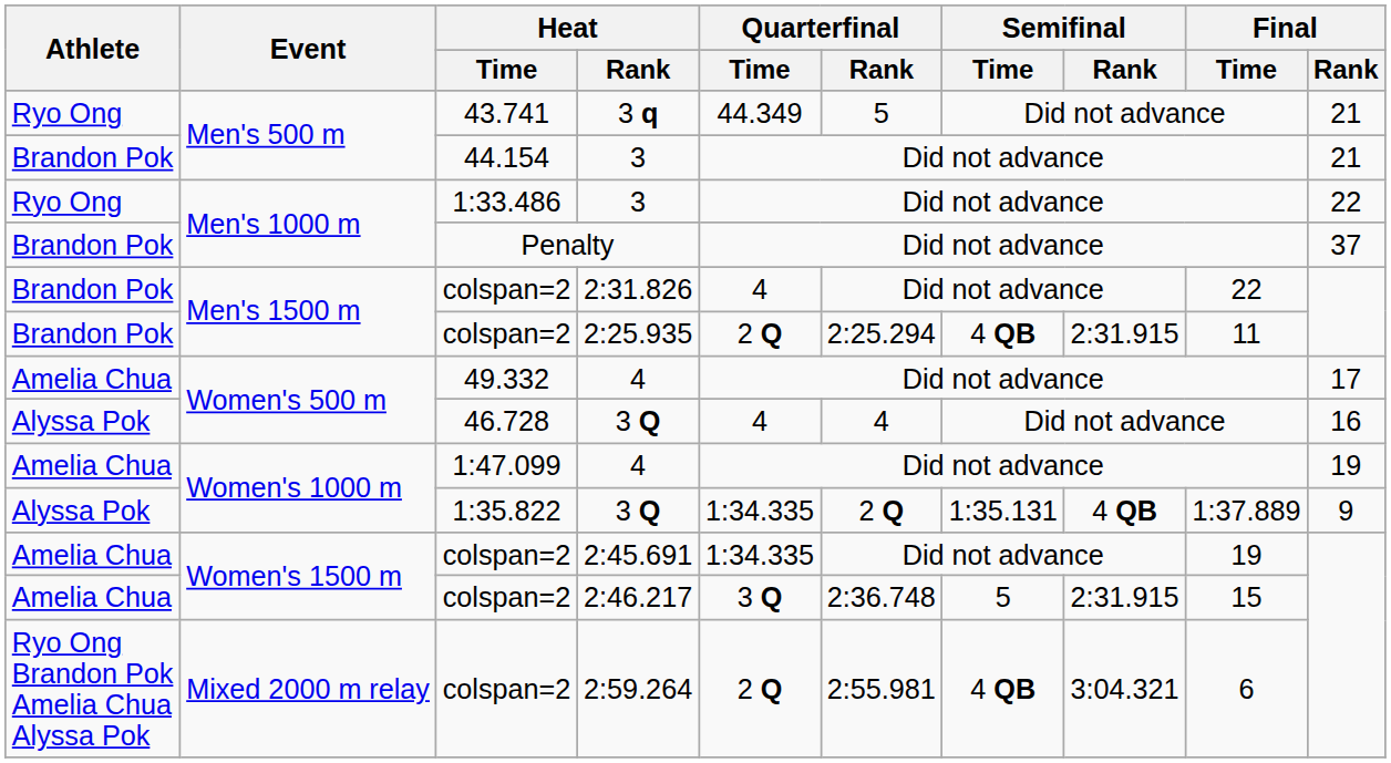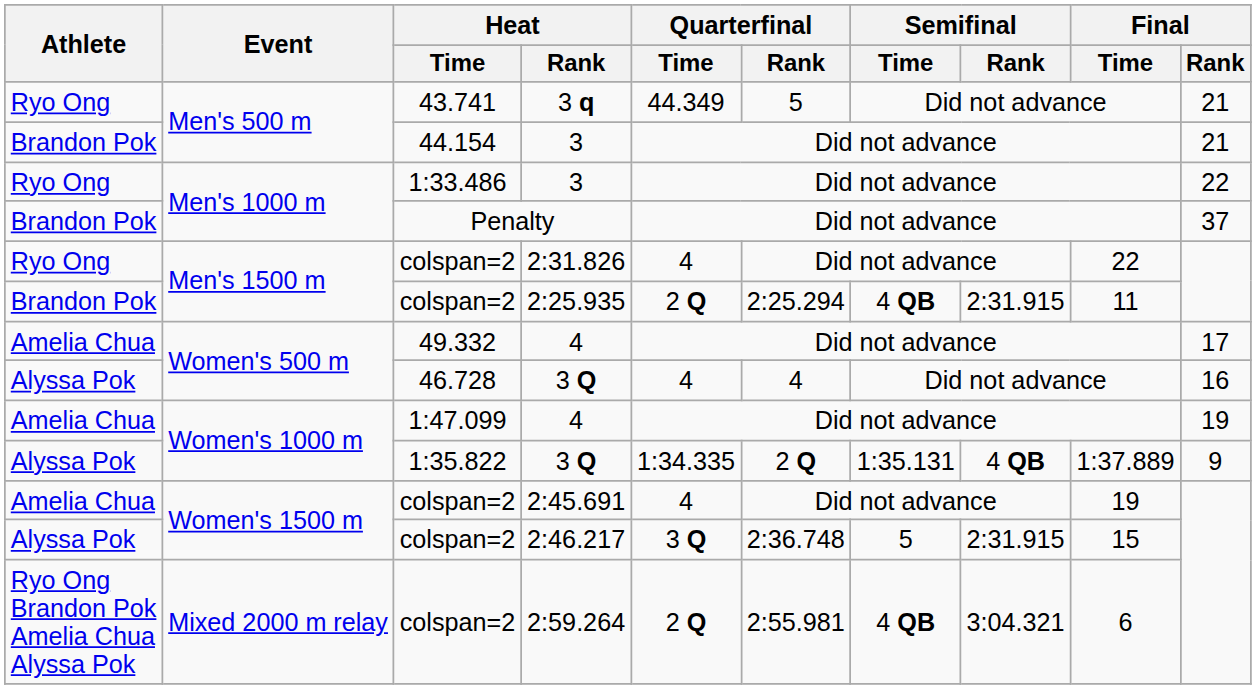2:31.826 | Athlete: Brandon Pok -> Ryo Ong
2:45.691 | Quarterfinal / Time: 1:34.335 -> 4
2:46.217 | Athlete: Amelia Chua -> Alyssa Pok
